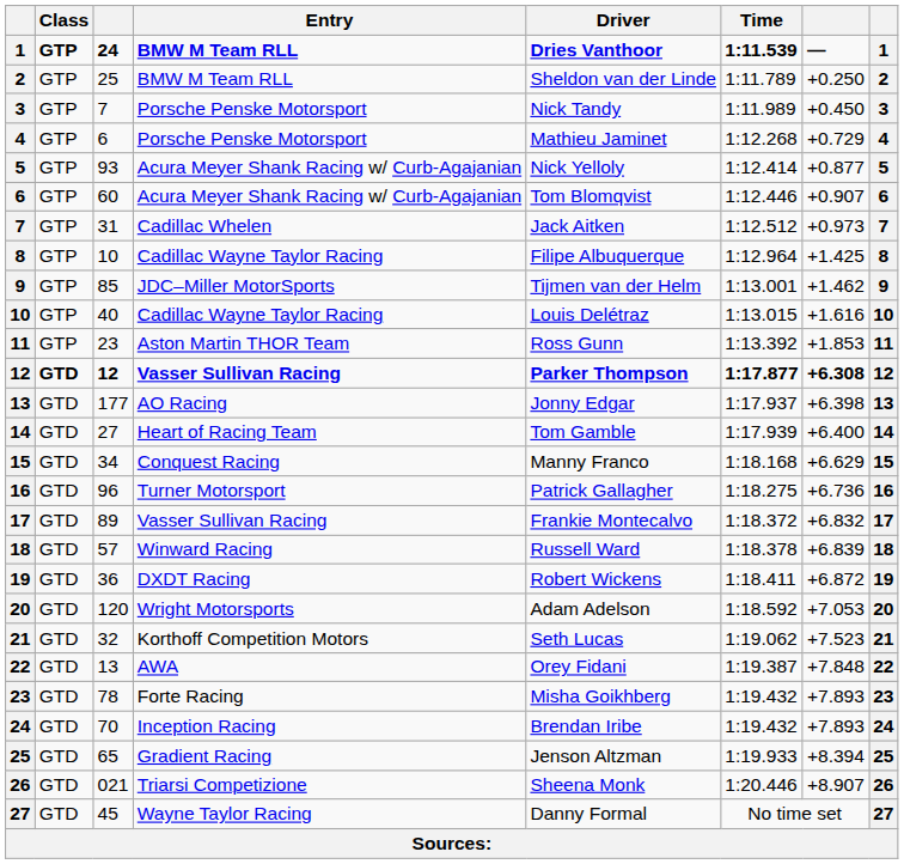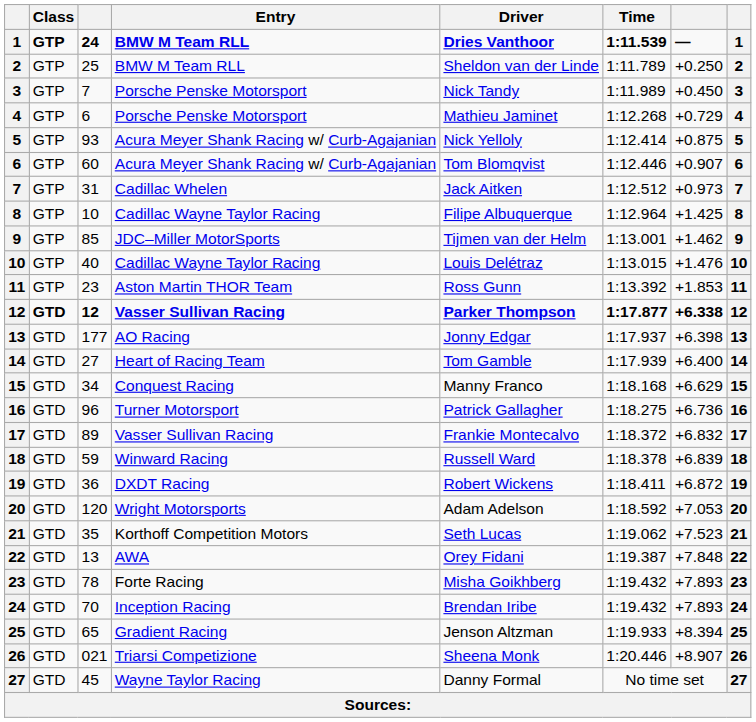row 6 | column 7: +0.877 -> +0.875
row 11 | column 7: +1.616 -> +1.476
row 13 | column 7: +6.308 -> +6.338
row 19 | column 3: 57 -> 59
row 22 | column 3: 32 -> 35
